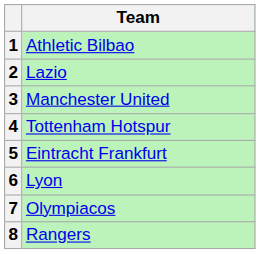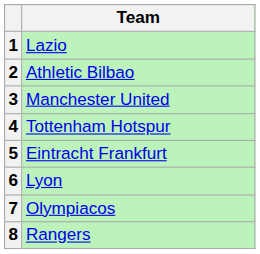1 | Team: Athletic Bilbao -> Lazio
2 | Team: Lazio -> Athletic Bilbao
